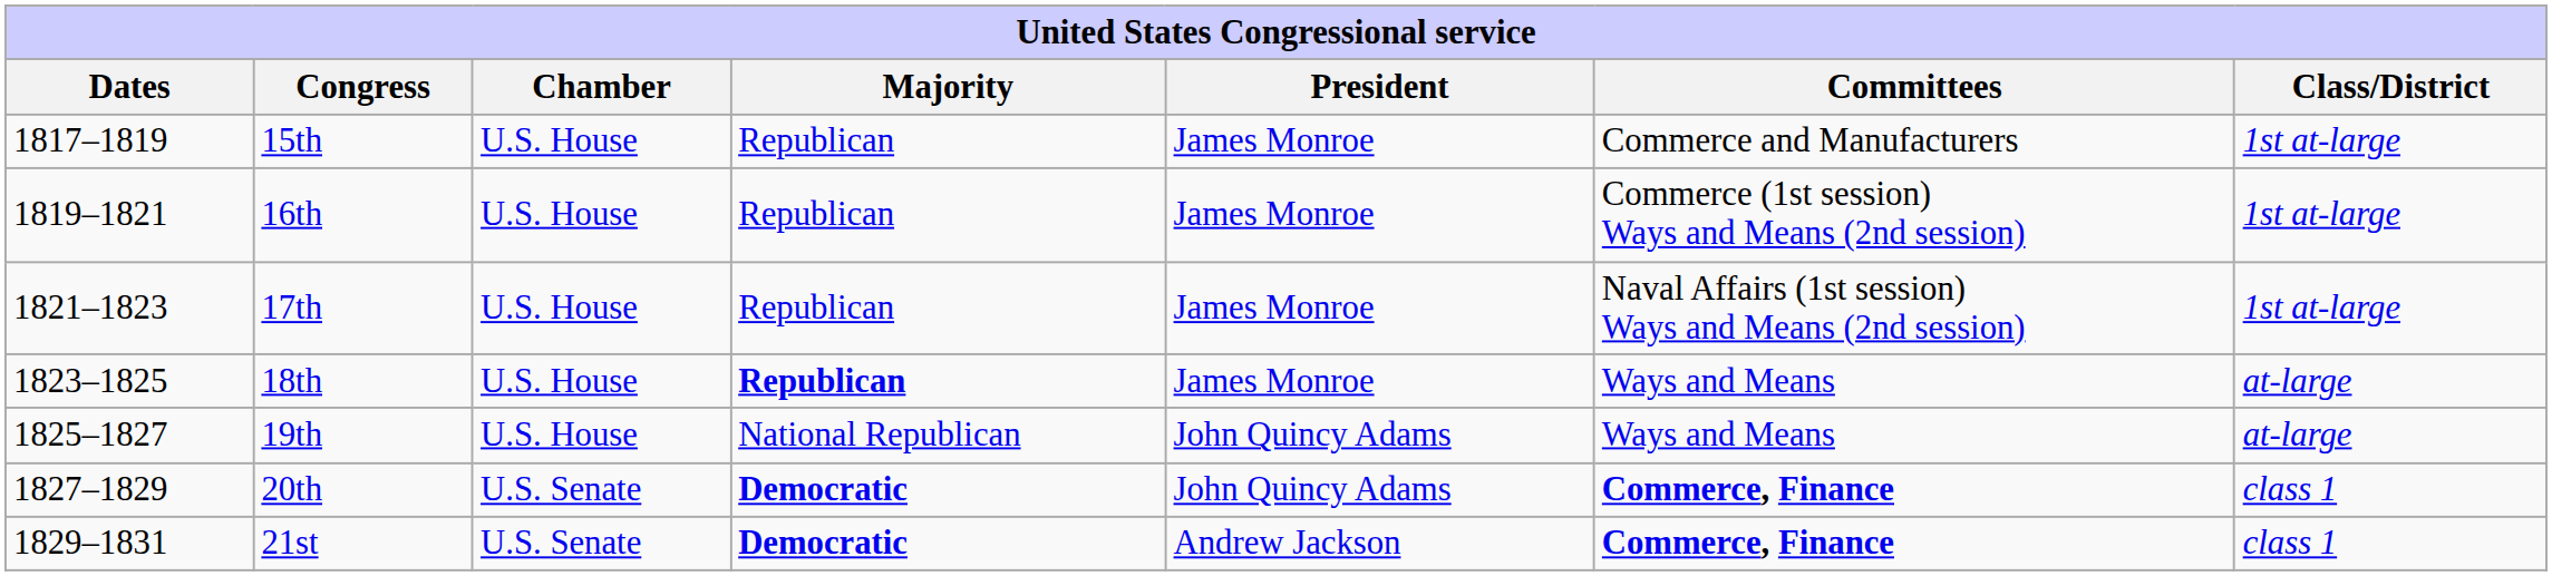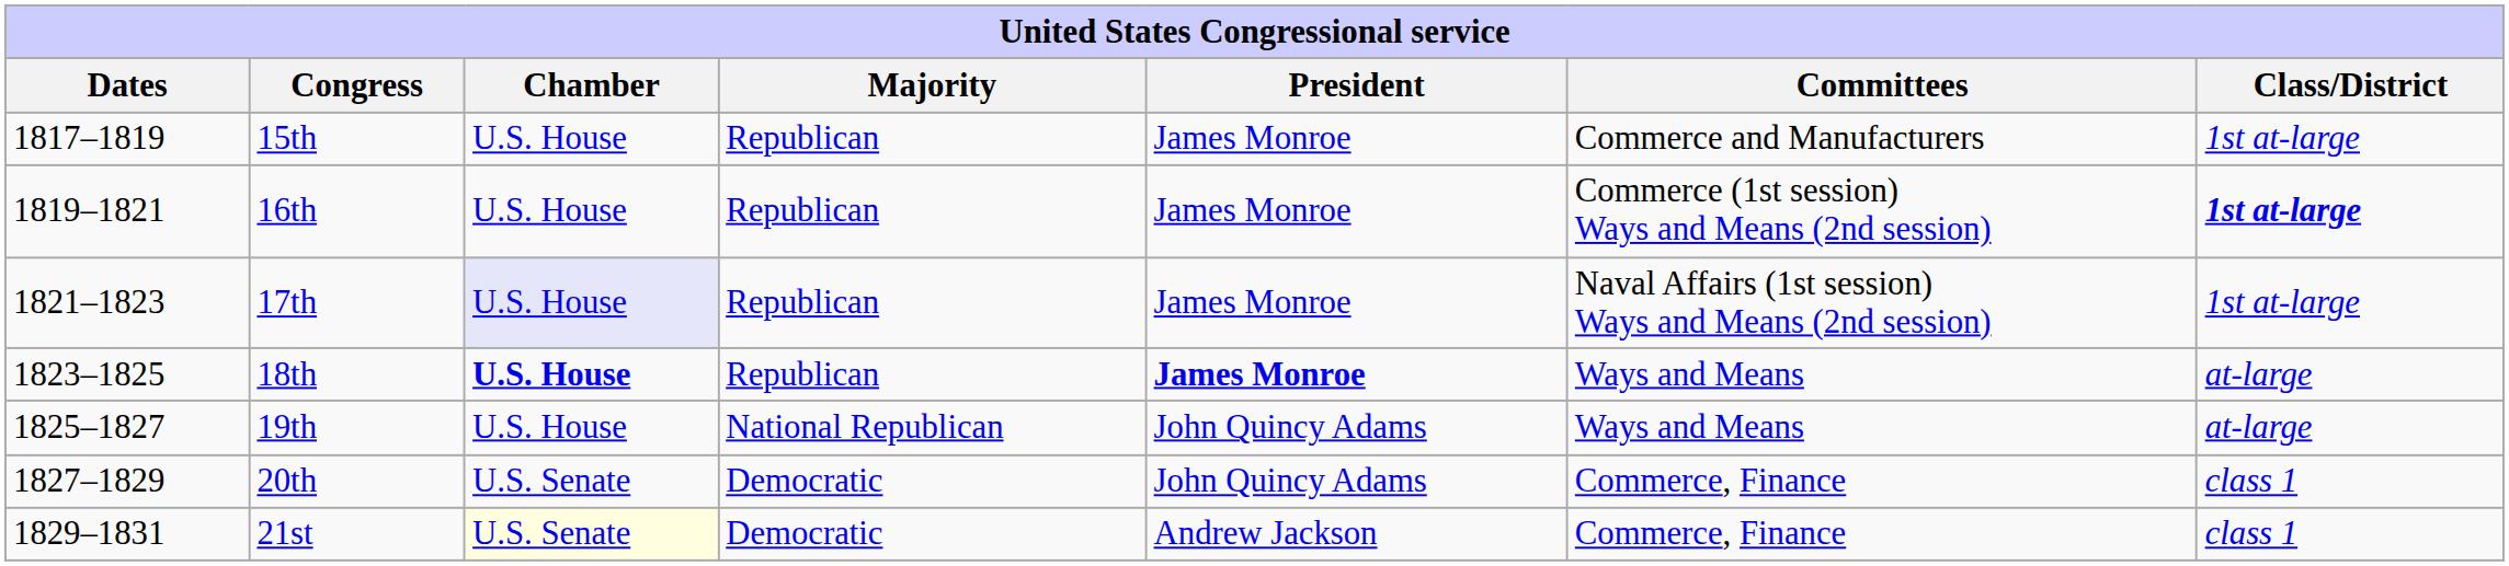16th | Class/District: normal -> bold
17th | Chamber: no background -> lavender background
18th | Chamber: normal -> bold
18th | Majority: bold -> normal
18th | President: normal -> bold
20th | Majority: bold -> normal
20th | Committees: bold -> normal
21st | Chamber: no background -> lightyellow background
21st | Majority: bold -> normal
21st | Committees: bold -> normal
